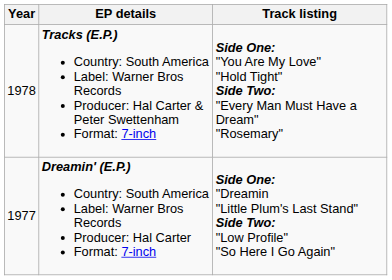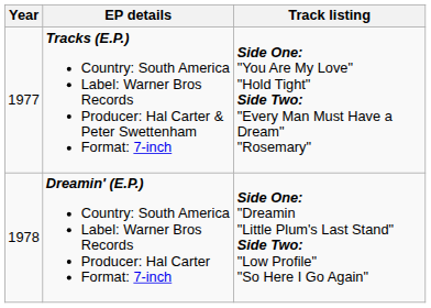row 2 | Year: 1978 -> 1977
row 3 | Year: 1977 -> 1978
